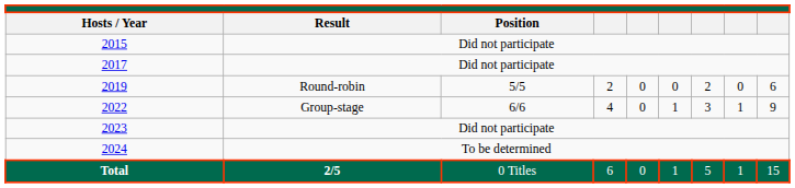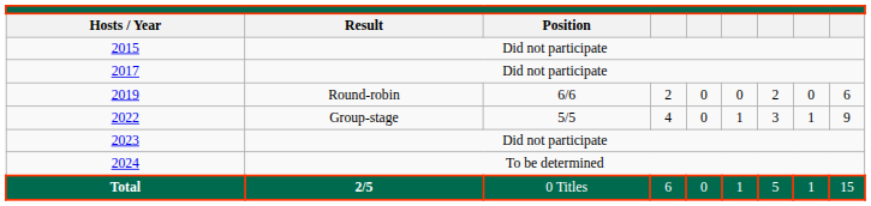2019 | Position: 5/5 -> 6/6
2022 | Position: 6/6 -> 5/5
